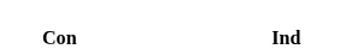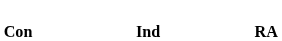+ column: 1 | RA
